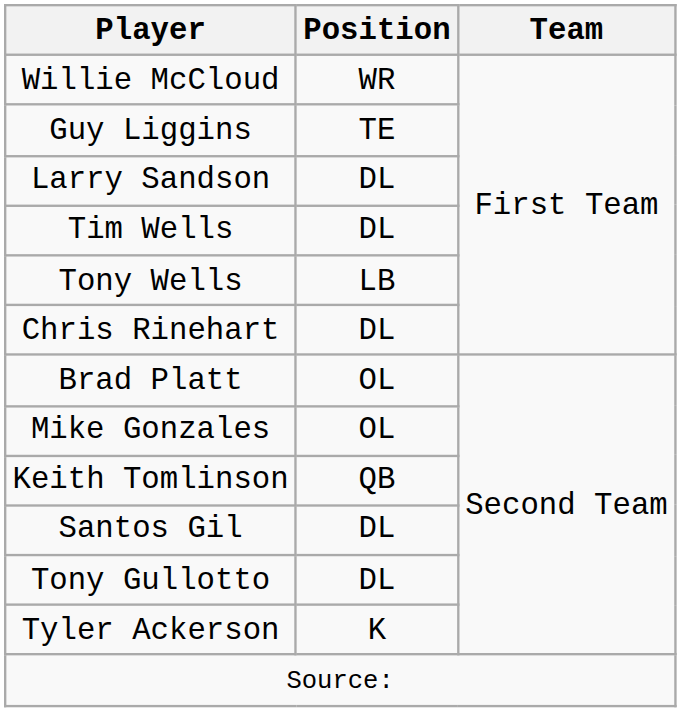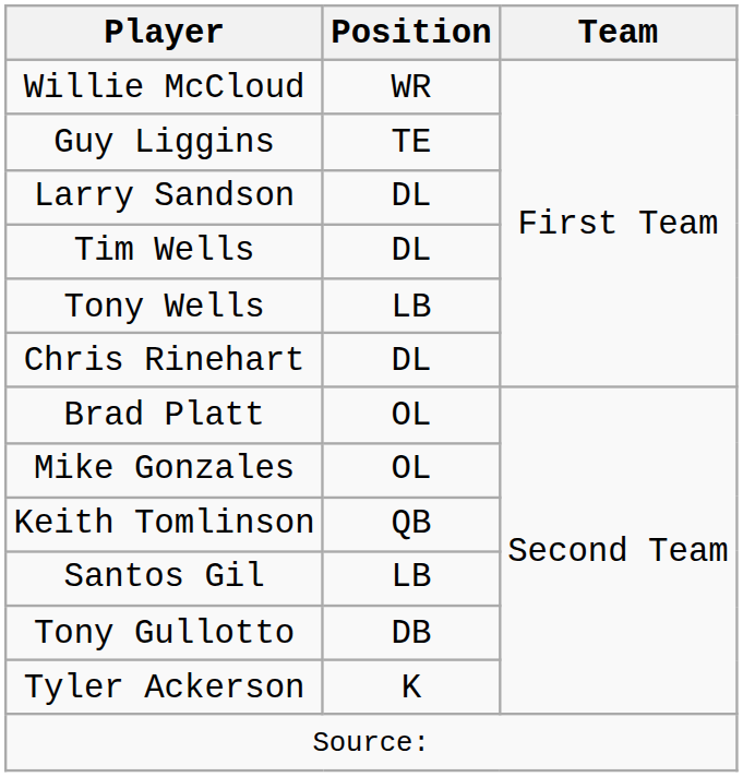Santos Gil | Position: DL -> LB
Tony Gullotto | Position: DL -> DB
